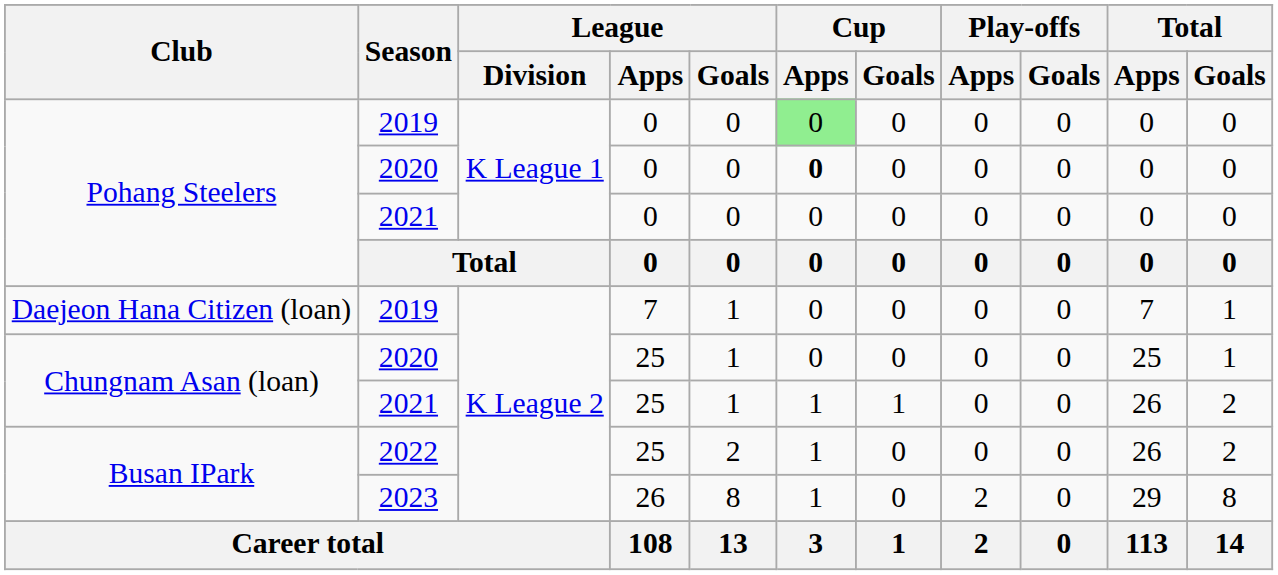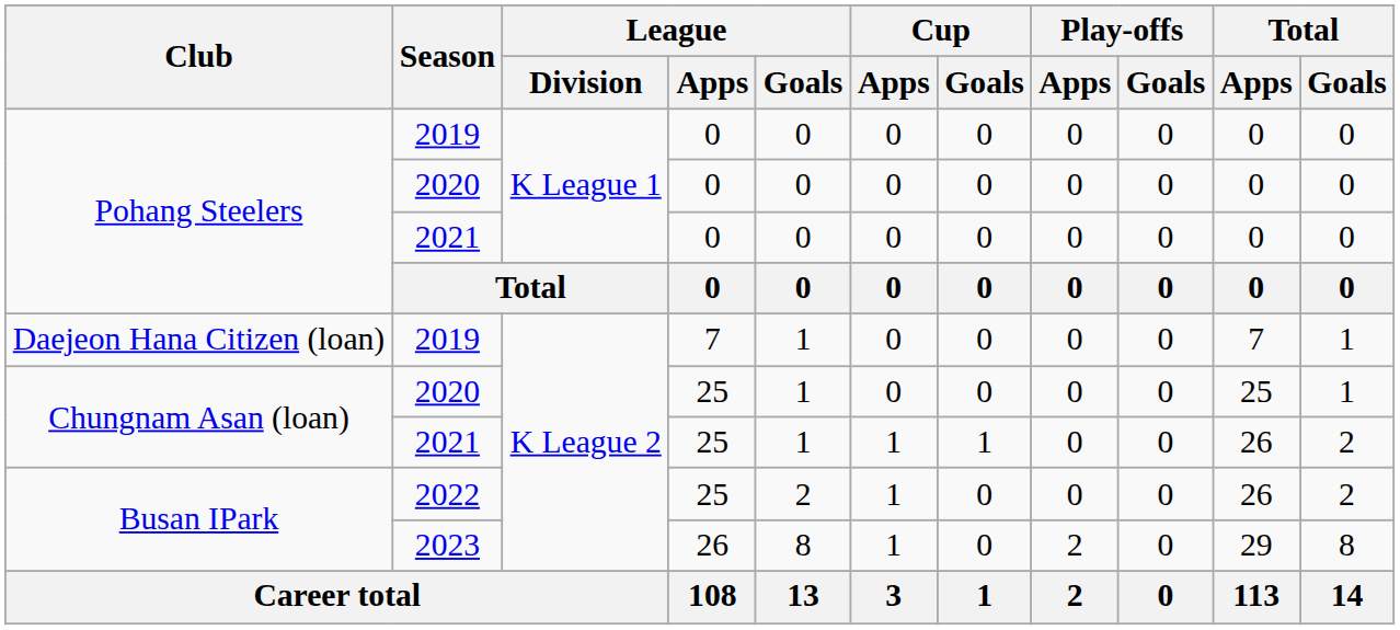Pohang Steelers / 2019 | Cup / Apps: lightgreen background -> no background
Pohang Steelers / 2020 | Cup / Apps: bold -> normal
